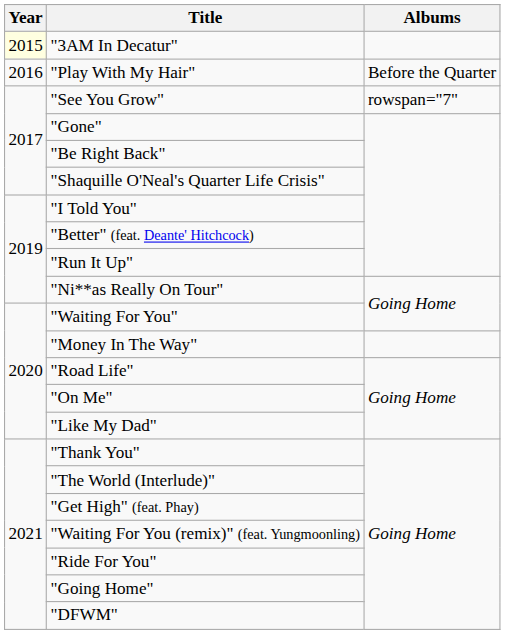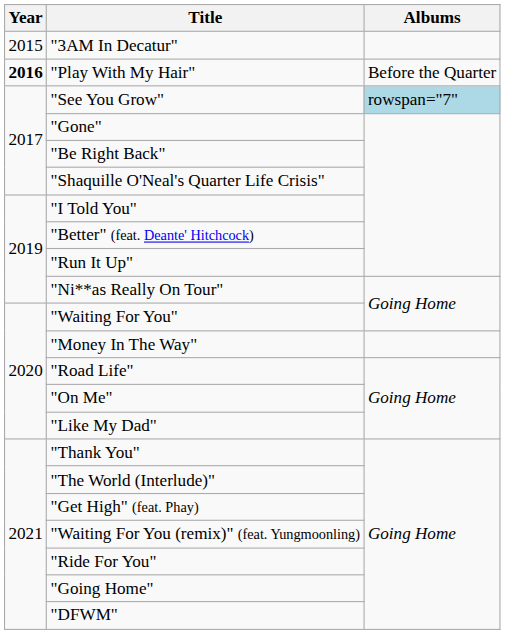"3AM In Decatur" | Year: lightyellow background -> no background
"Play With My Hair" | Year: normal -> bold
"See You Grow" | Albums: no background -> lightblue background
